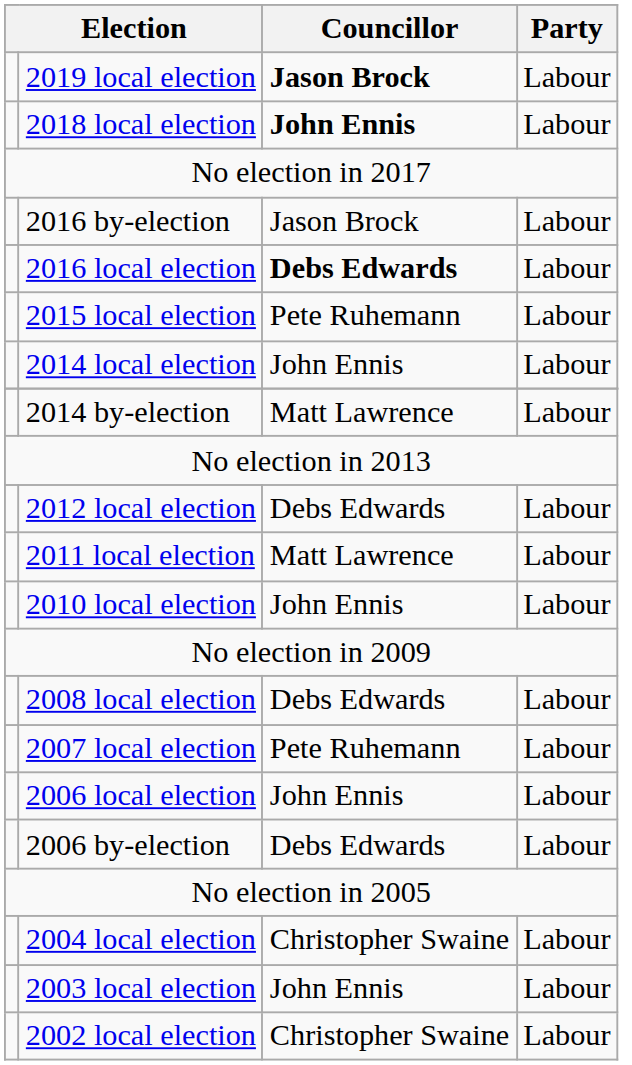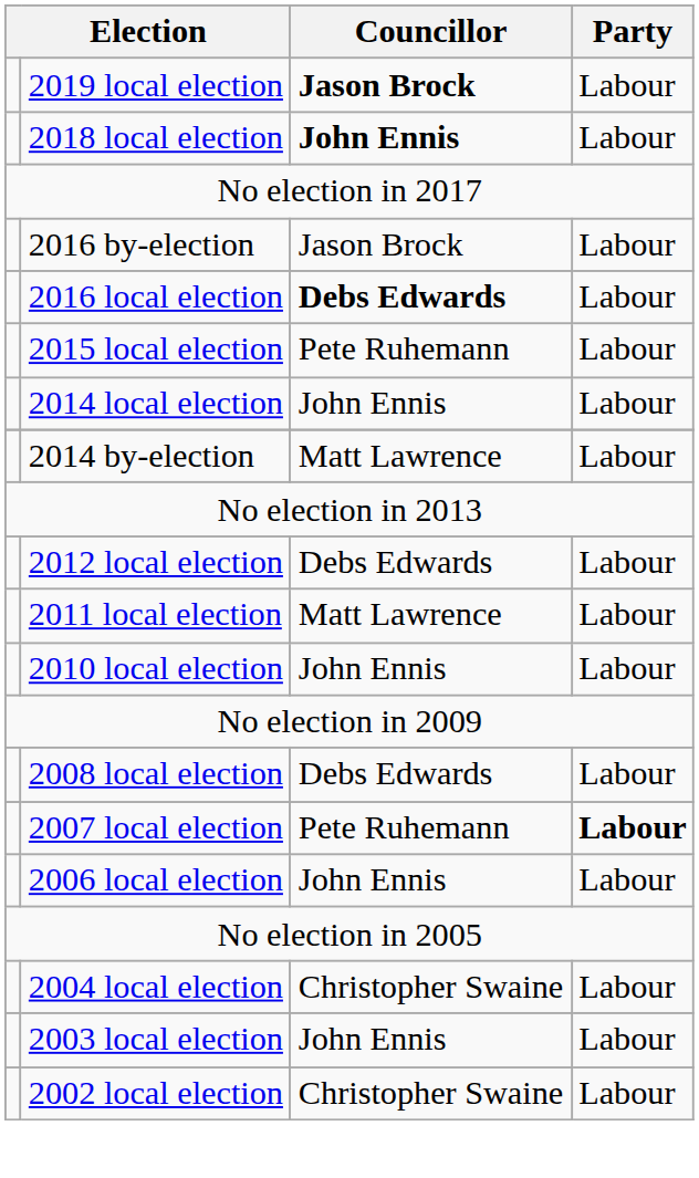2007 local election | Party: normal -> bold
- row: 2006 by-election | Debs Edwards | Labour
